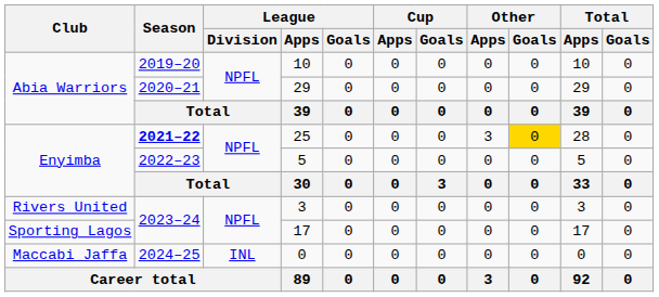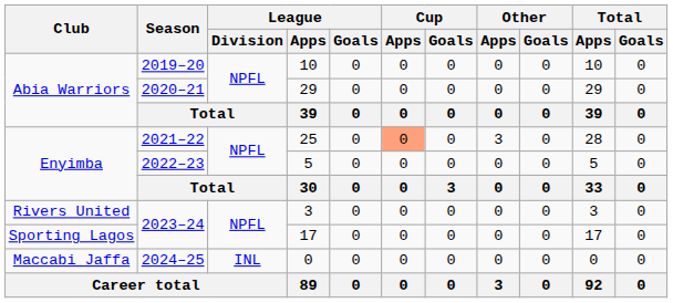25 | Season: bold -> normal
25 | Cup / Apps: no background -> lightsalmon background
25 | Other / Goals: gold background -> no background
